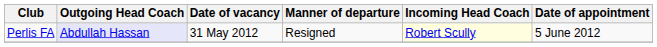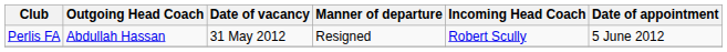Perlis FA | Outgoing Head Coach: lavender background -> no background
Perlis FA | Incoming Head Coach: lightyellow background -> no background
